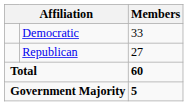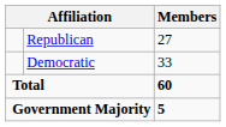rows swapped: Democratic <-> Republican
